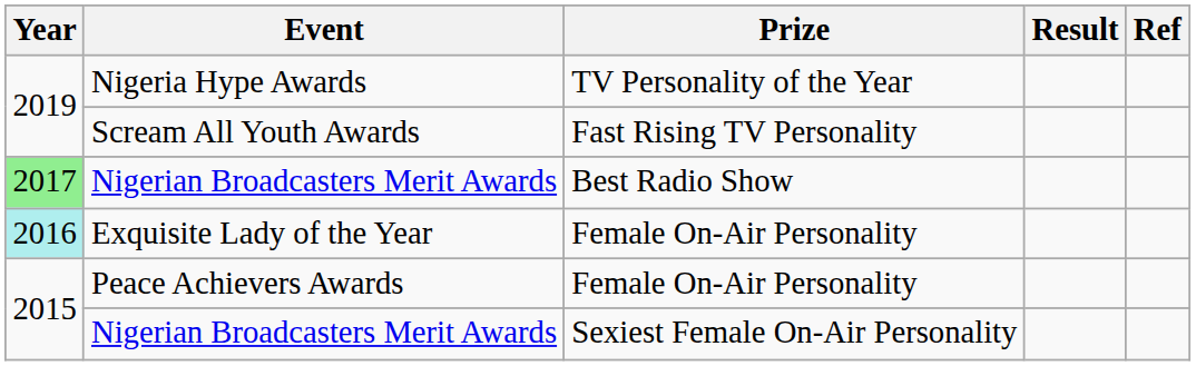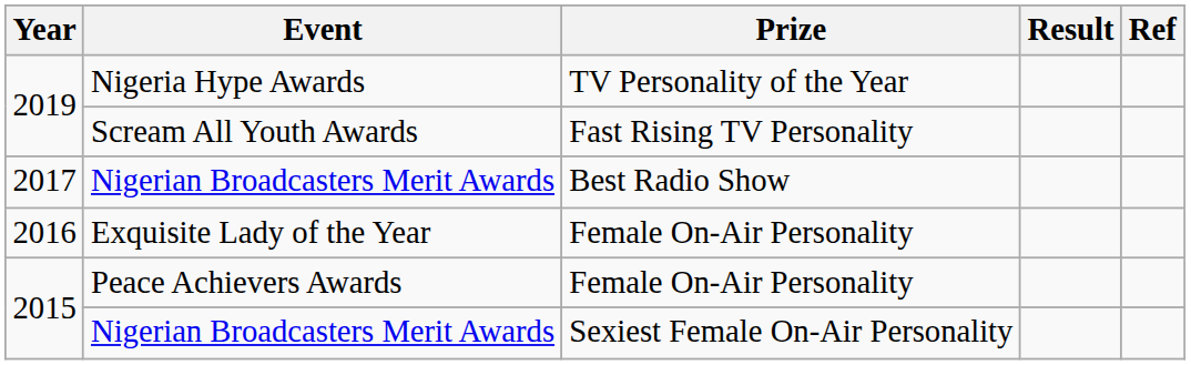Nigerian Broadcasters Merit Awards / Best Radio Show | Year: lightgreen background -> no background
Exquisite Lady of the Year | Year: paleturquoise background -> no background
